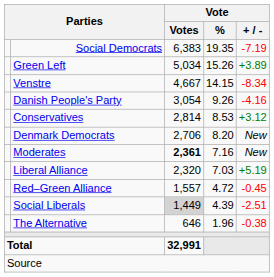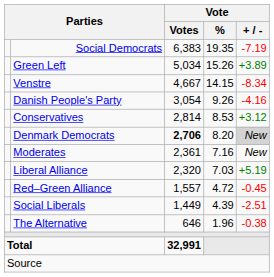Denmark Democrats | Vote / Votes: normal -> bold
Denmark Democrats | Vote / + / -: no background -> lightgrey background
Moderates | Vote / Votes: bold -> normal
Social Liberals | Vote / Votes: lightgrey background -> no background
